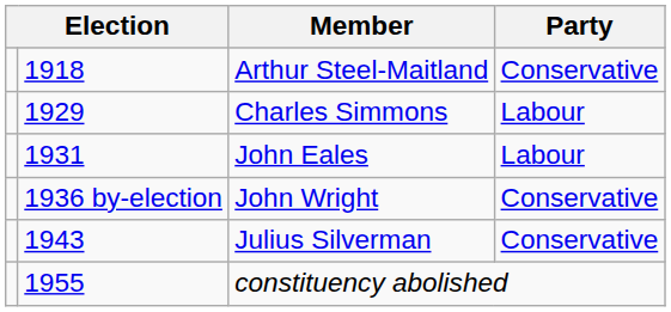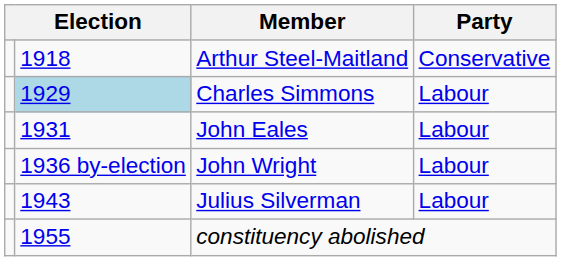Charles Simmons | column 2: no background -> lightblue background
John Wright | Party: Conservative -> Labour
Julius Silverman | Party: Conservative -> Labour
